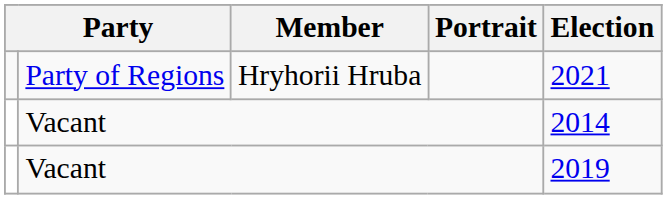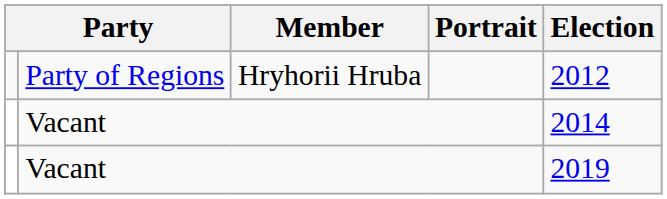Party of Regions | Election: 2021 -> 2012
